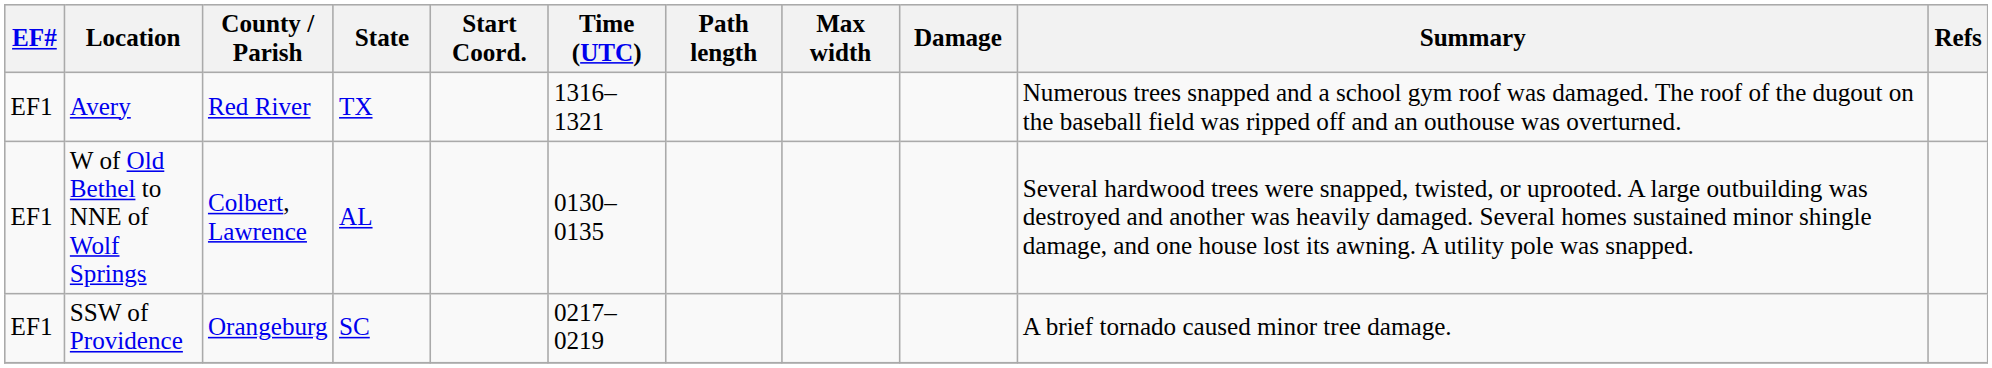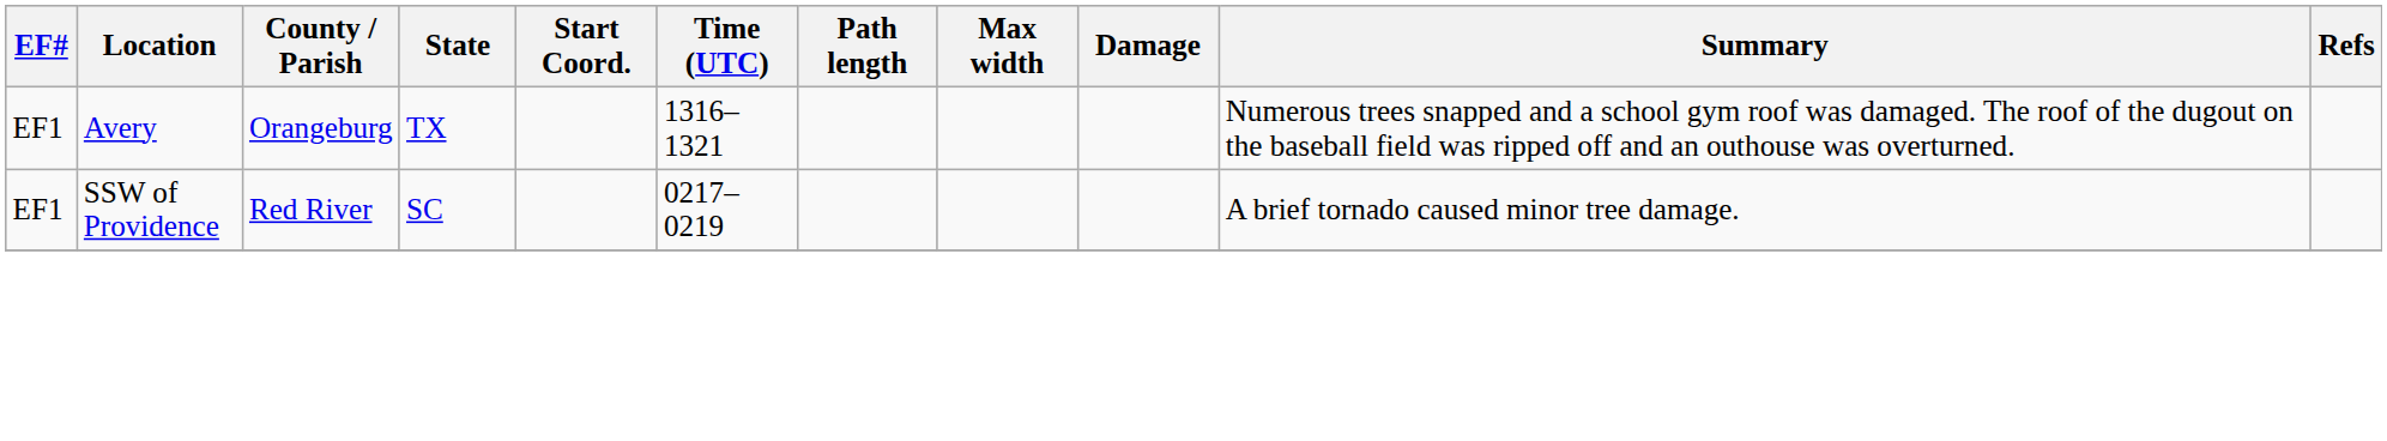Avery | County / Parish: Red River -> Orangeburg
- row: EF1 | W of Old Bethel to NNE of Wolf Springs | Colbert, Lawrence | AL | 0130–0135 | Several hardwood trees were snapped, twisted, or uprooted. A large outbuilding was destroyed and another was heavily damaged. Several homes sustained minor shingle damage, and one house lost its awning. A utility pole was snapped.
SSW of Providence | County / Parish: Orangeburg -> Red River
